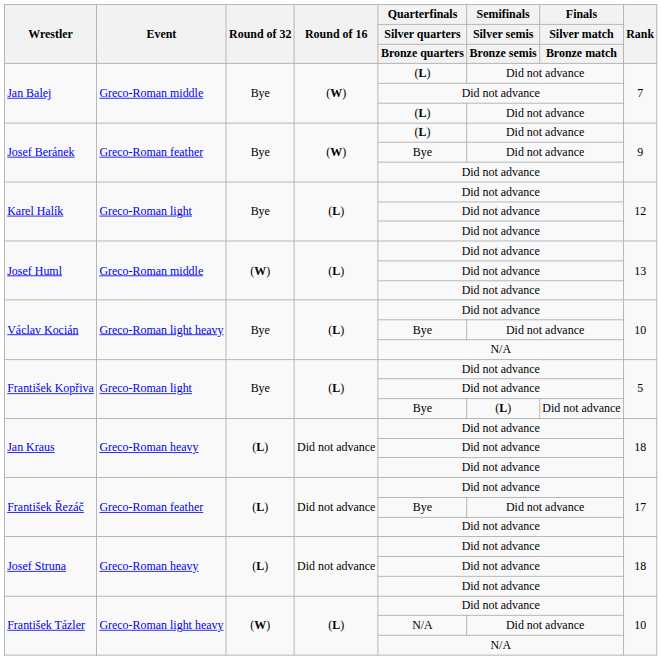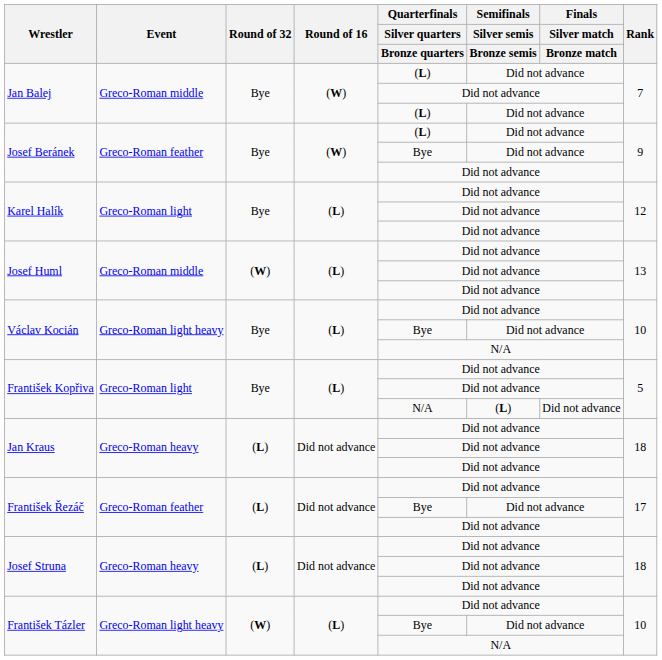row 21 | Quarterfinals / Silver quarters / Bronze quarters: Bye -> N/A
row 32 | Quarterfinals / Silver quarters / Bronze quarters: N/A -> Bye
